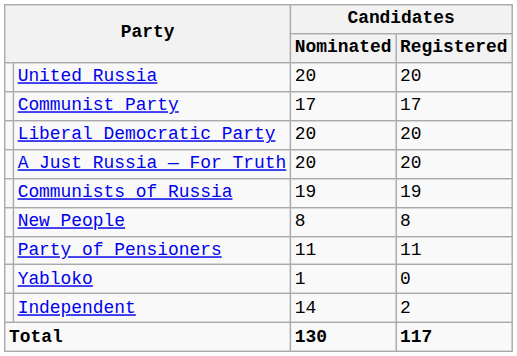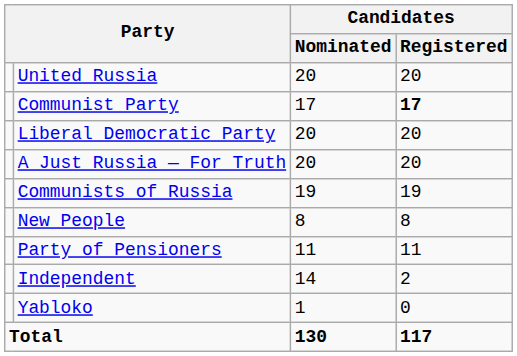Communist Party | Candidates / Registered: normal -> bold
rows swapped: Yabloko <-> Independent
